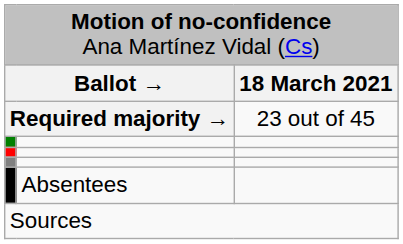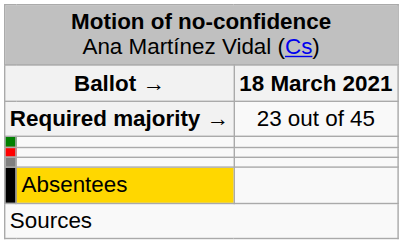Absentees | column 2: no background -> gold background
